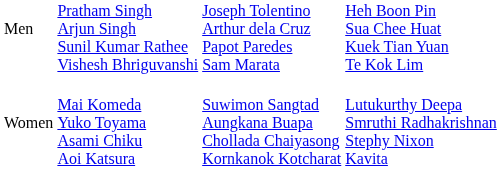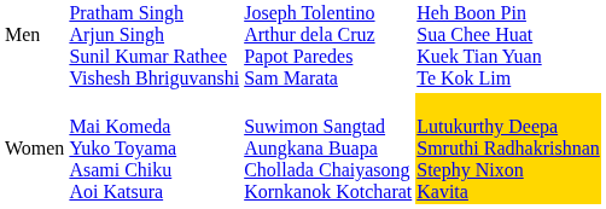Women | column 4: no background -> gold background
